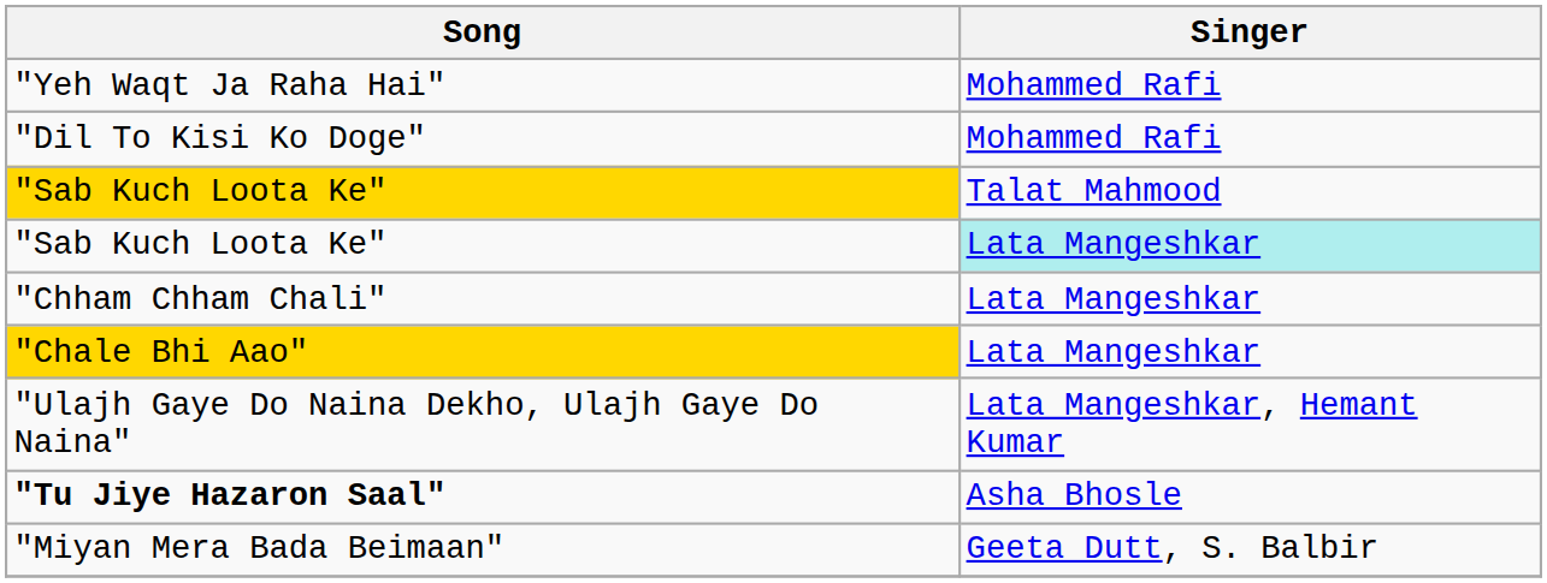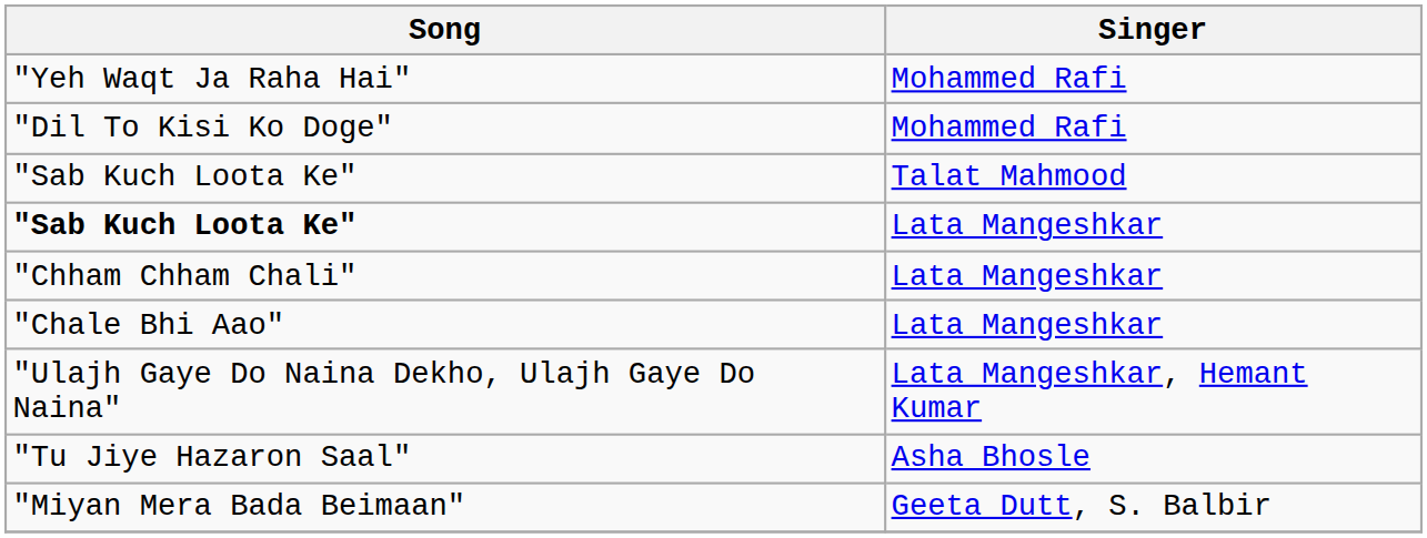row 4 | Song: gold background -> no background
row 5 | Song: normal -> bold
row 5 | Singer: paleturquoise background -> no background
row 7 | Song: gold background -> no background
row 9 | Song: bold -> normal
